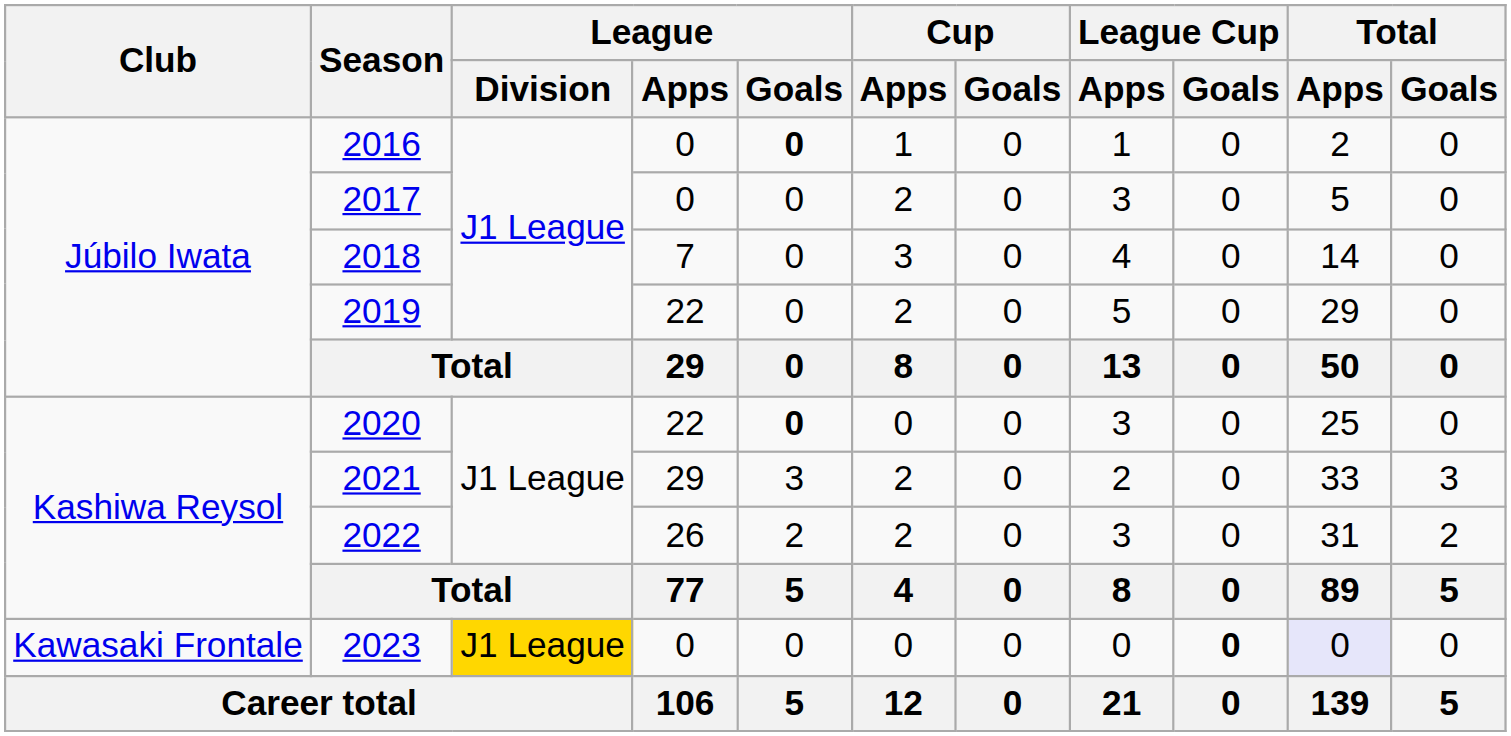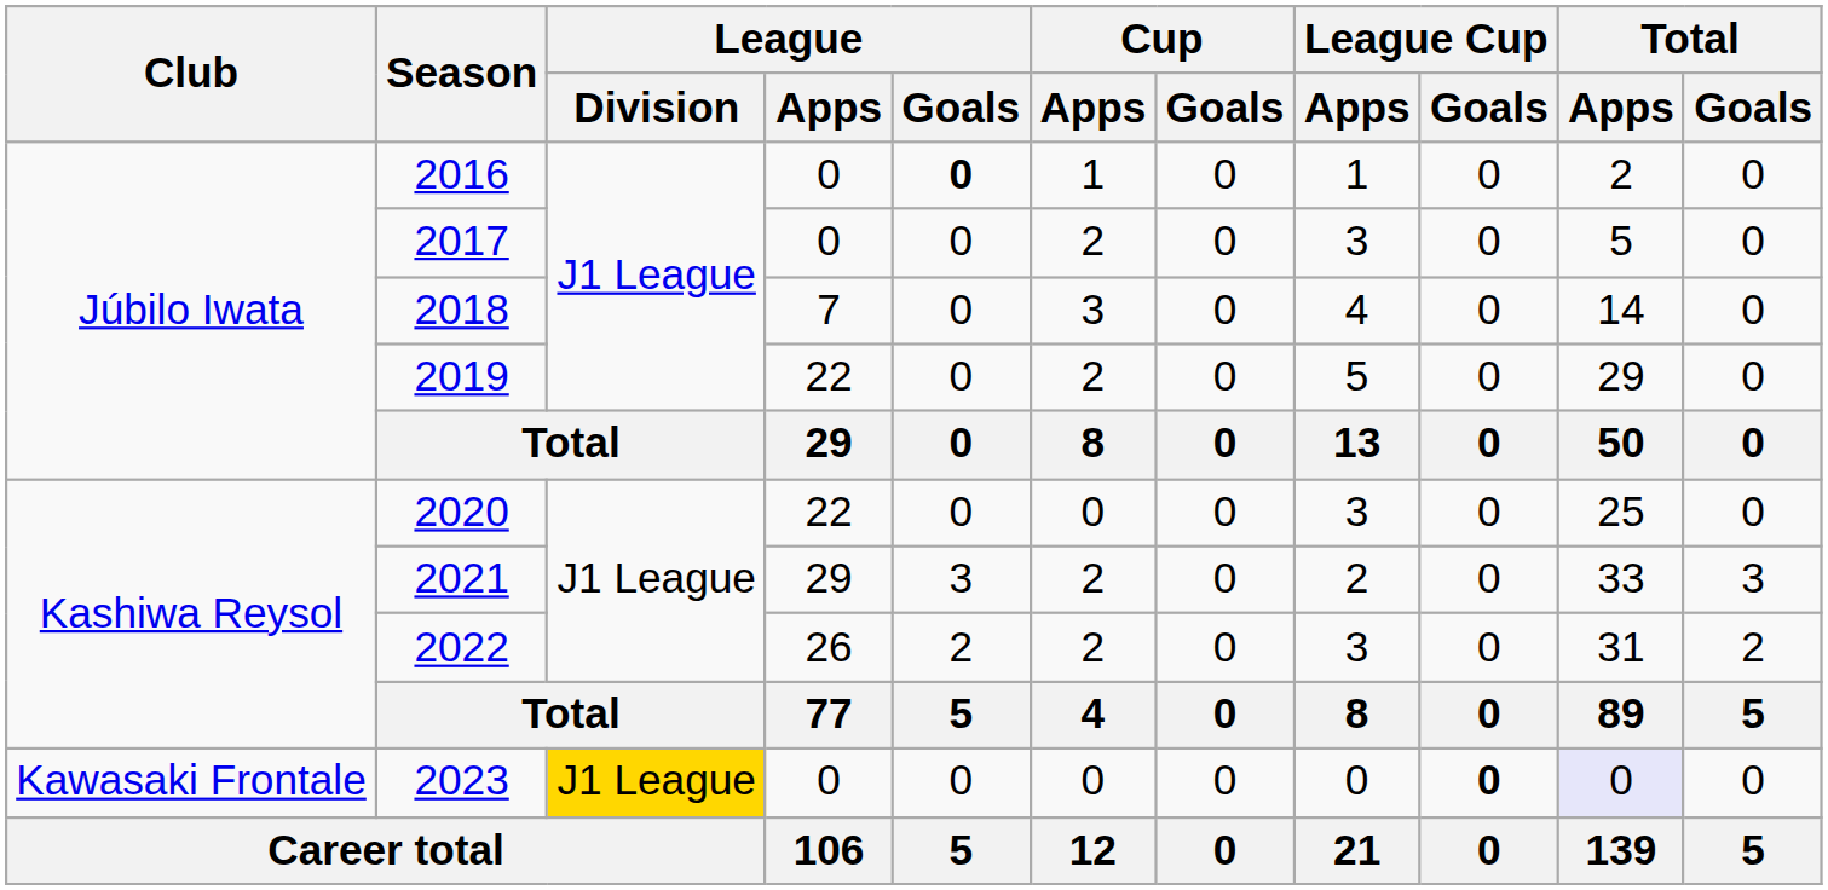2020 | League / Goals: bold -> normal
